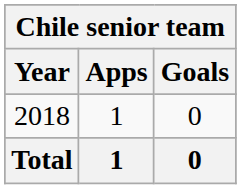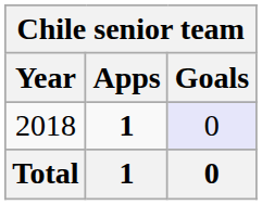2018 | Apps: normal -> bold
2018 | Goals: no background -> lavender background
